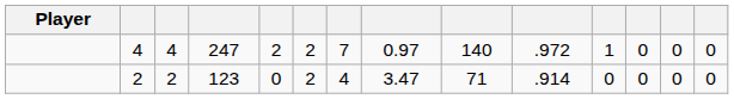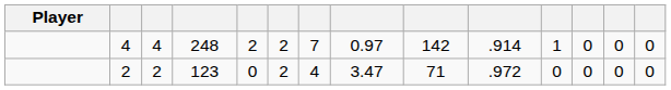row 2 | column 4: 247 -> 248
row 2 | column 9: 140 -> 142
row 2 | column 10: .972 -> .914
row 3 | column 10: .914 -> .972
